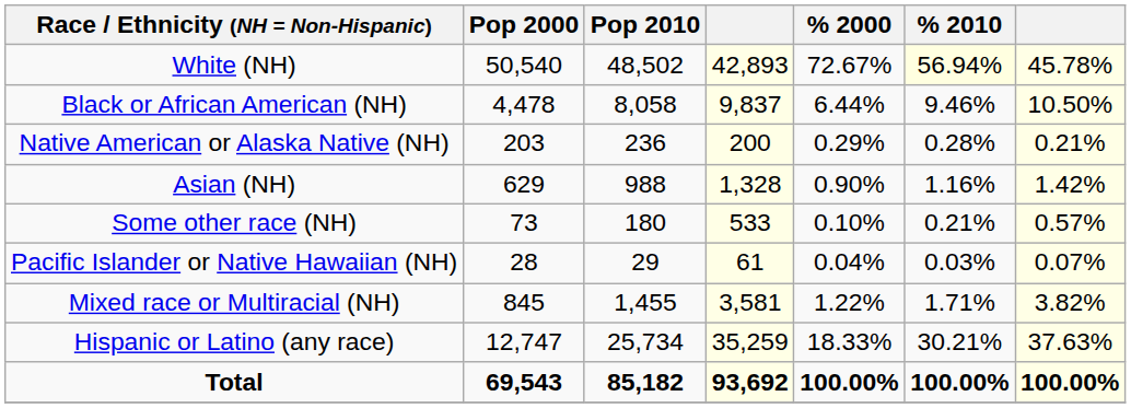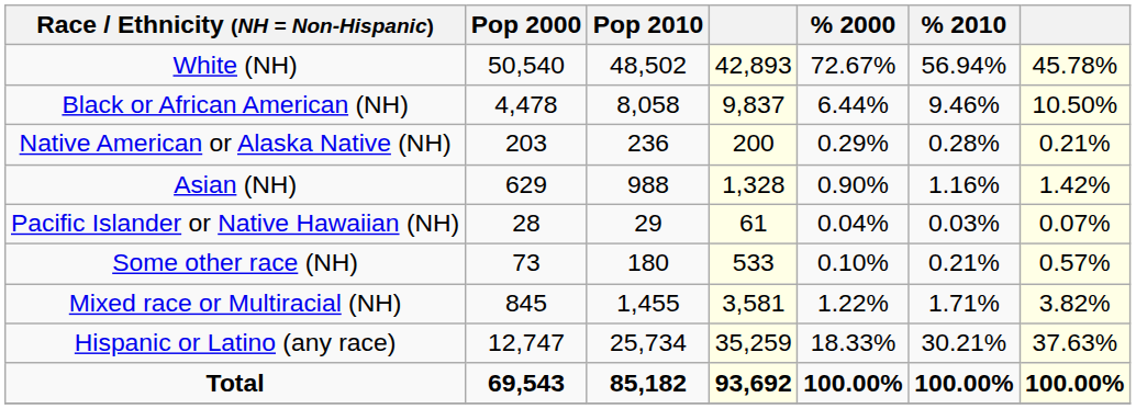White (NH) | % 2010: lightyellow background -> no background
rows swapped: Pacific Islander or Native Hawaiian (NH) <-> Some other race (NH)
